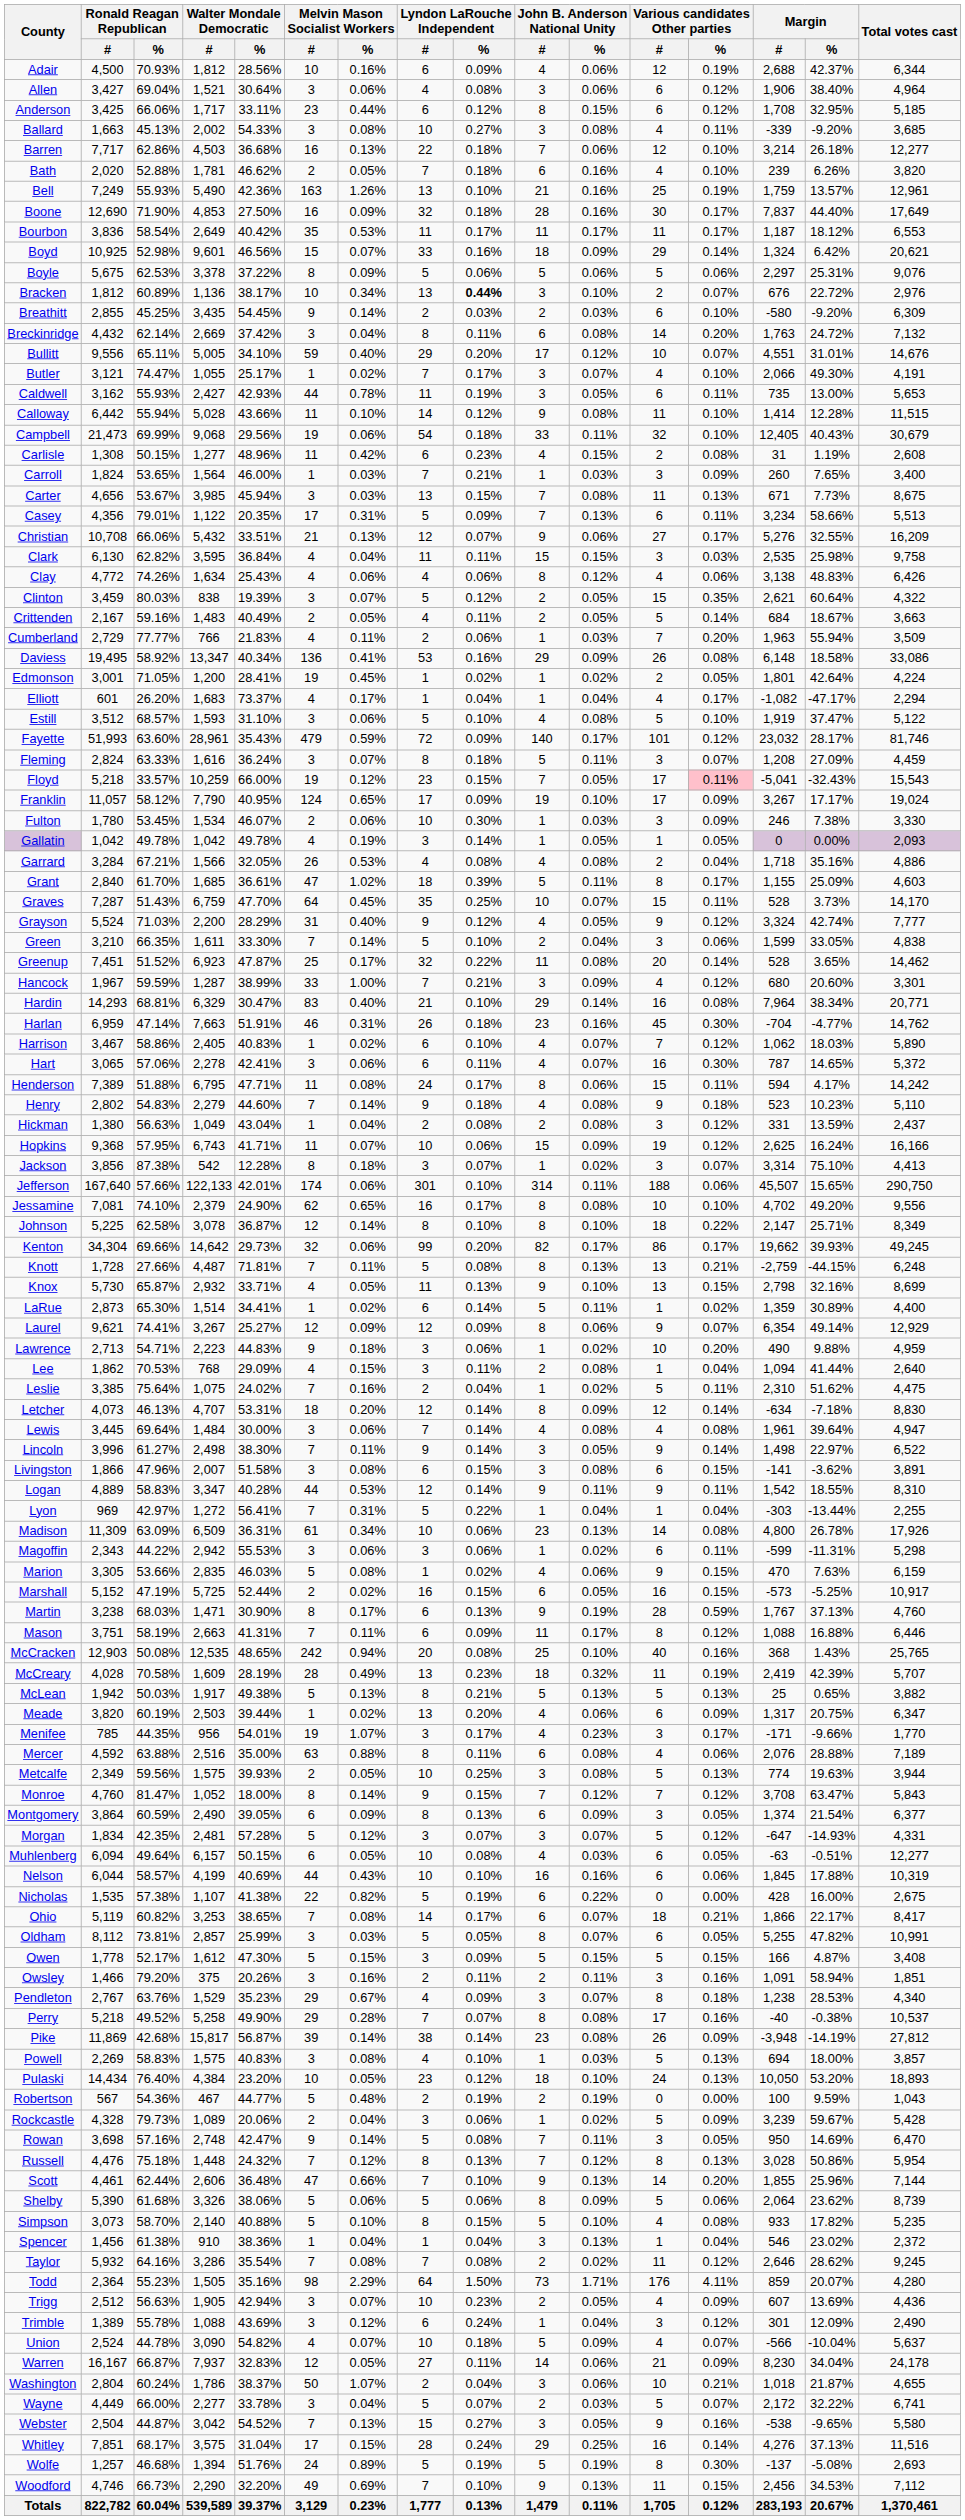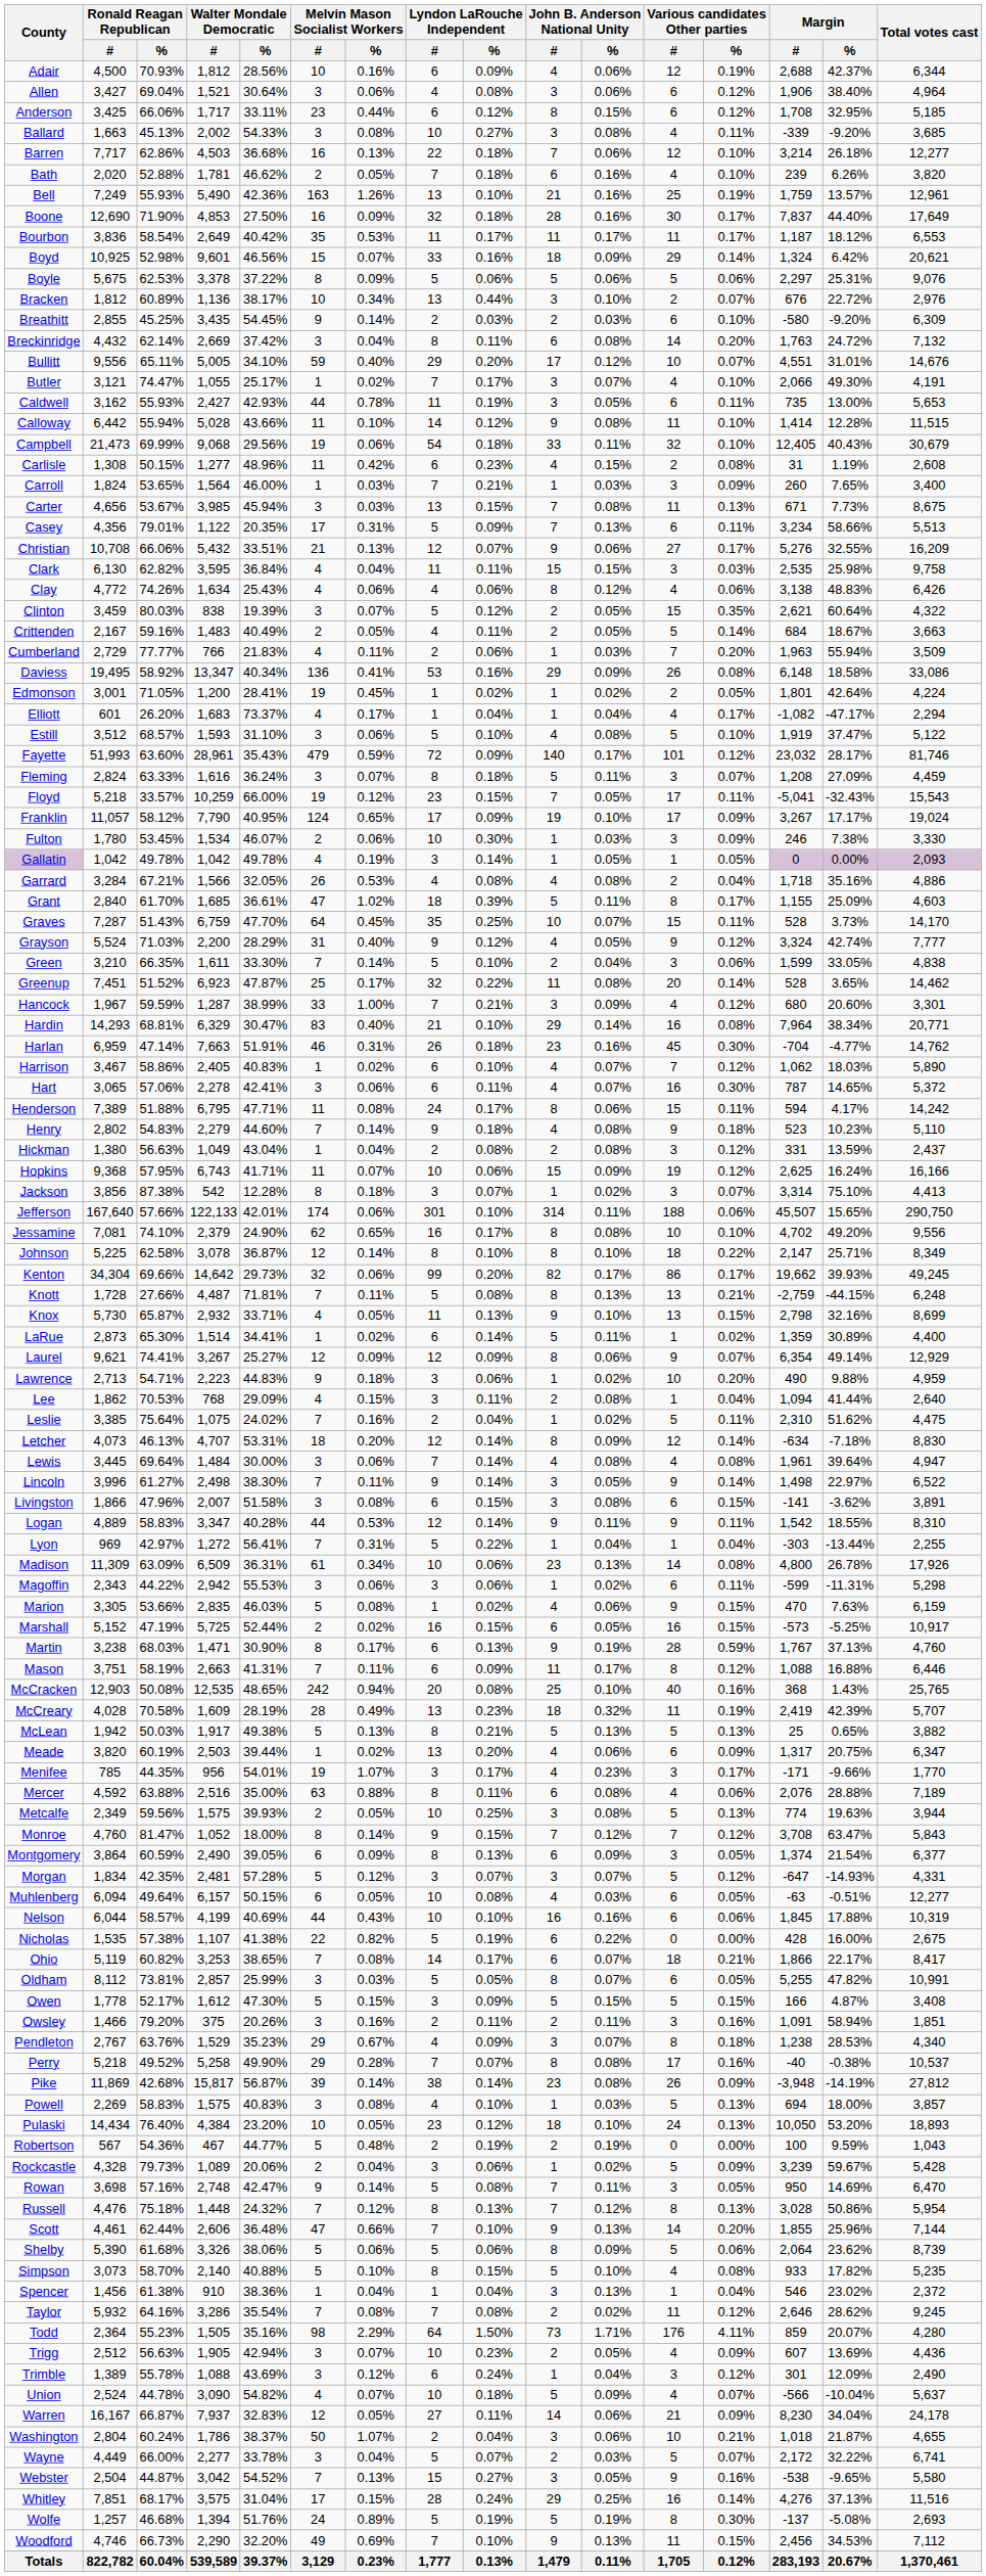Bracken | Lyndon LaRouche Independent / %: bold -> normal
Floyd | Various candidates Other parties / %: pink background -> no background
